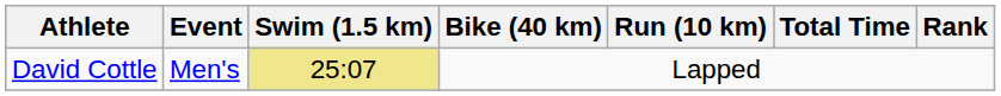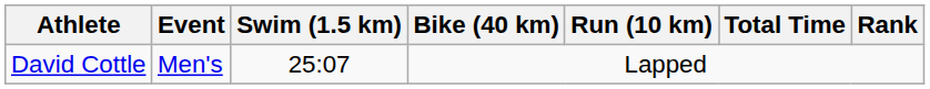David Cottle | Swim (1.5 km): khaki background -> no background
